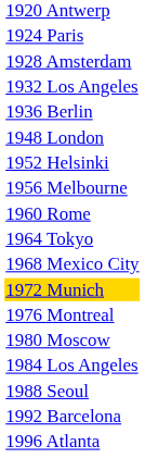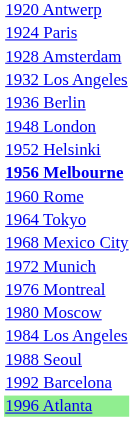1956 Melbourne | column 1: normal -> bold
1972 Munich | column 1: gold background -> no background
1996 Atlanta | column 1: no background -> lightgreen background
